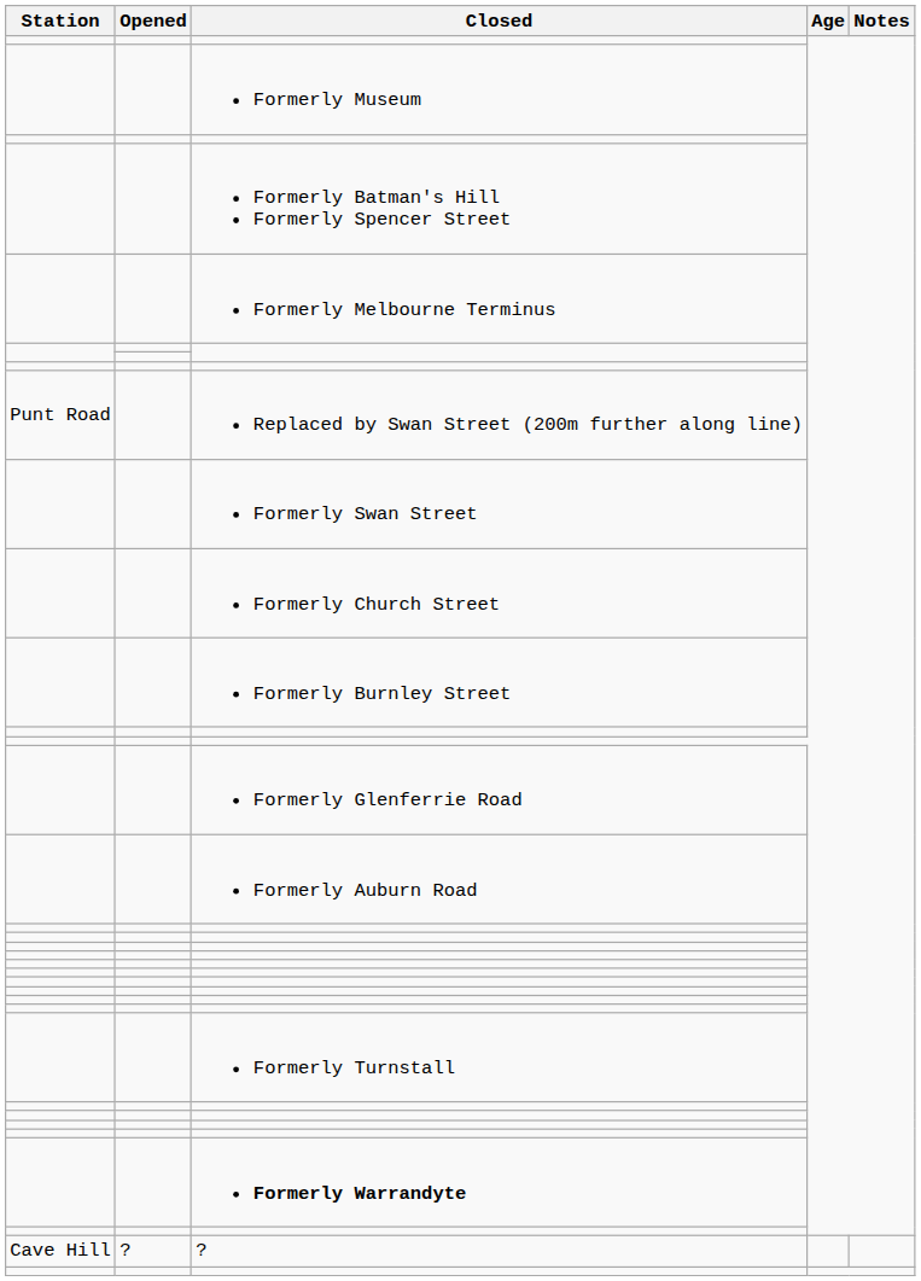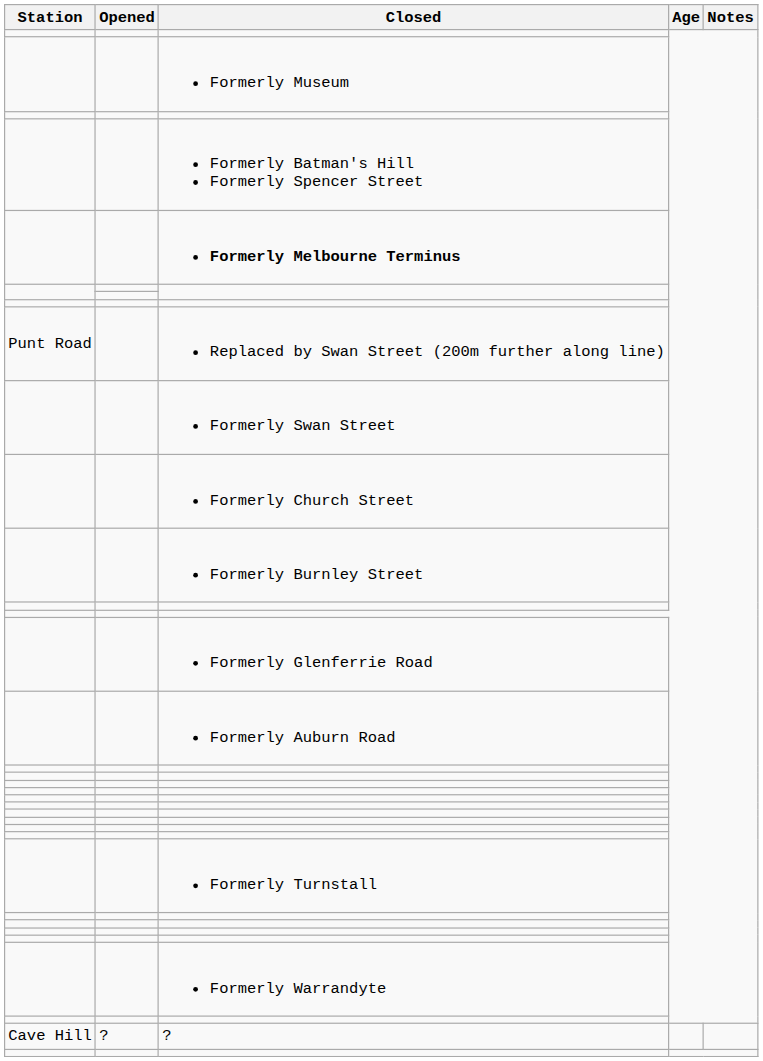Formerly Melbourne Terminus | Closed: normal -> bold
Formerly Warrandyte | Closed: bold -> normal
